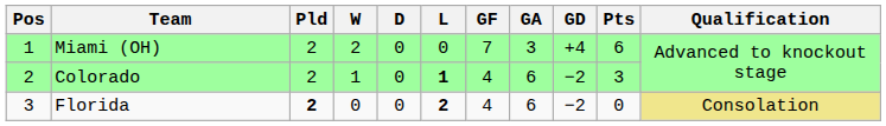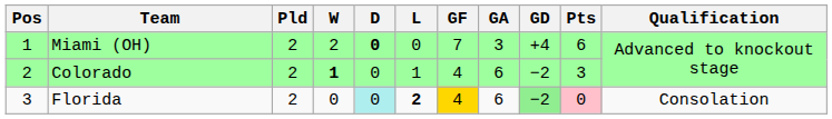Miami (OH) | D: normal -> bold
Colorado | W: normal -> bold
Colorado | L: bold -> normal
Florida | Pld: bold -> normal
Florida | D: no background -> paleturquoise background
Florida | GF: no background -> gold background
Florida | GD: no background -> lightgreen background
Florida | Pts: no background -> pink background
Florida | Qualification: khaki background -> no background
